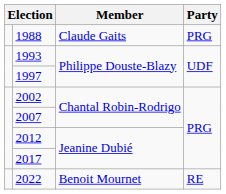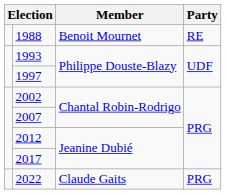1988 | Member: Claude Gaits -> Benoit Mournet
1988 | Party: PRG -> RE
2022 | Member: Benoit Mournet -> Claude Gaits
2022 | Party: RE -> PRG
